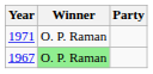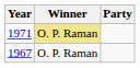1971 | Winner: no background -> khaki background
1967 | Winner: lightgreen background -> no background
